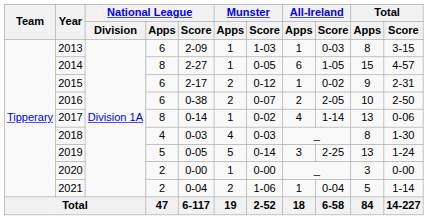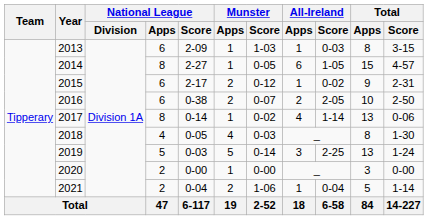2018 | National League / Score: 0-03 -> 0-05
2019 | National League / Score: 0-05 -> 0-03
